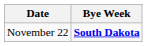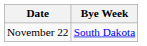November 22 | Bye Week: bold -> normal
